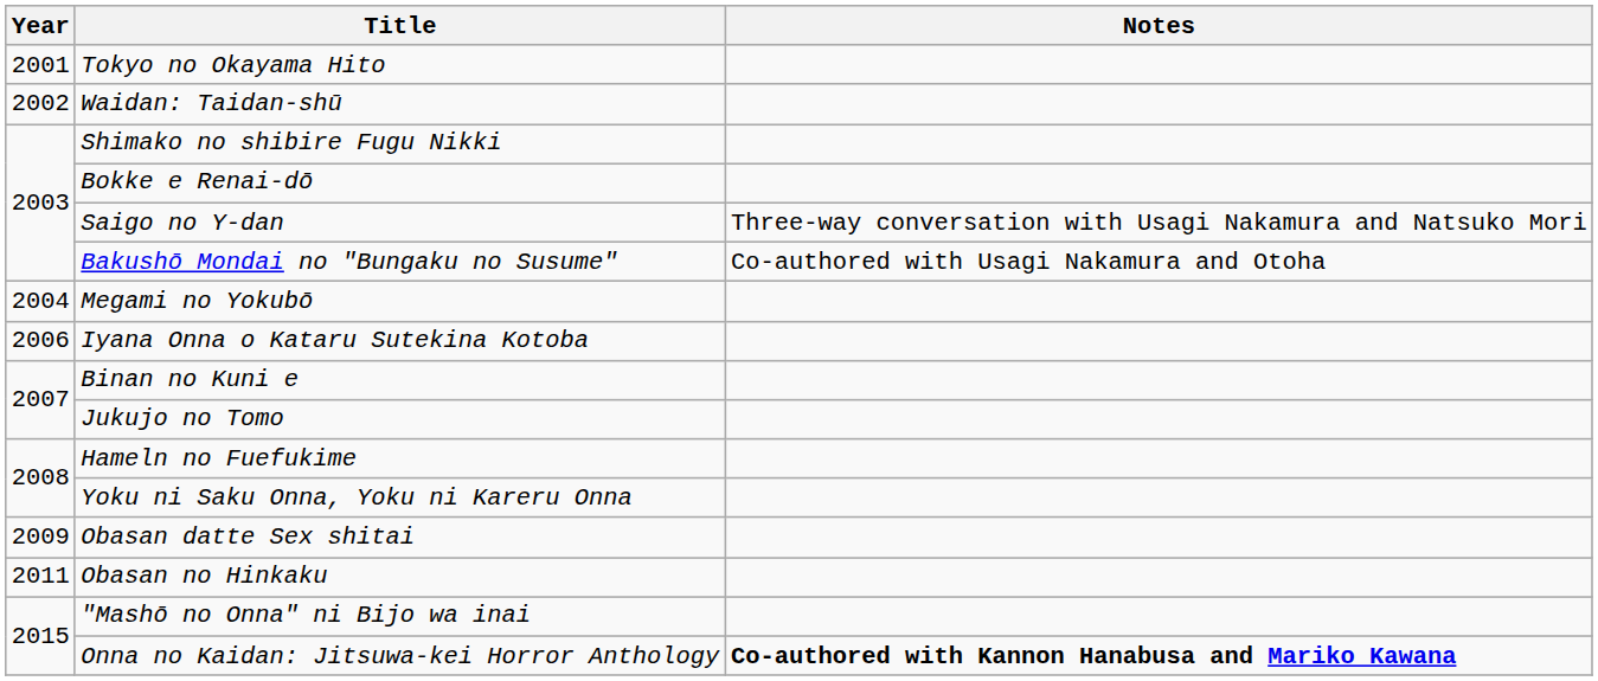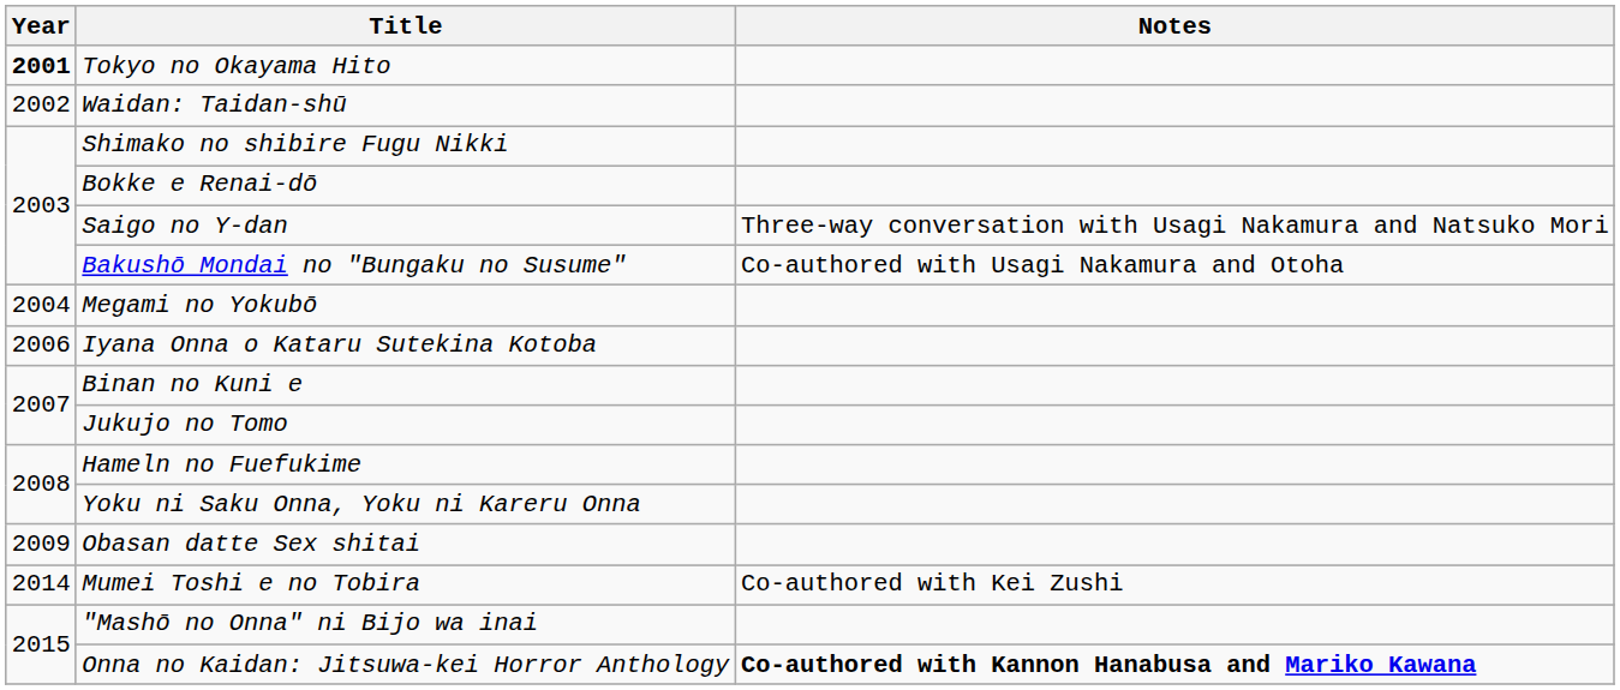Tokyo no Okayama Hito | Year: normal -> bold
- row: 2011 | Obasan no Hinkaku
+ row: 2014 | Mumei Toshi e no Tobira | Co-authored with Kei Zushi
